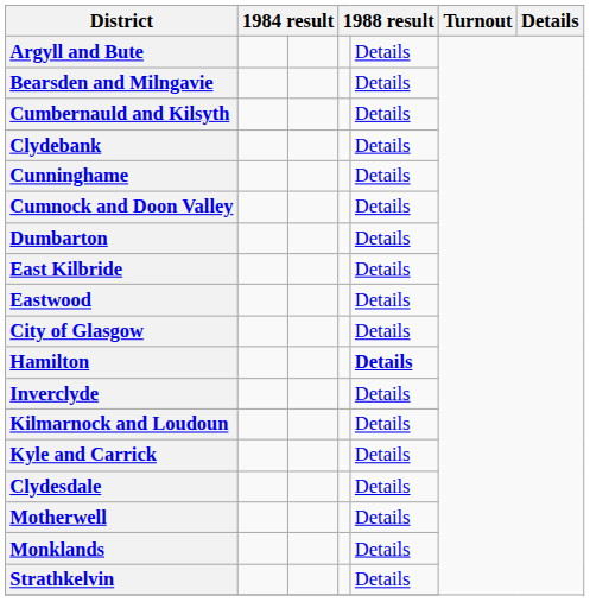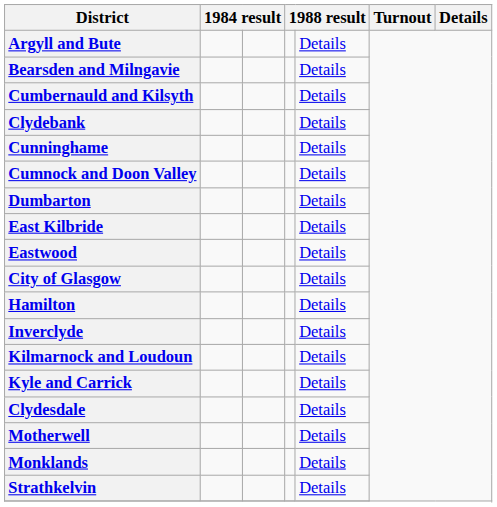Hamilton | column 5: bold -> normal
